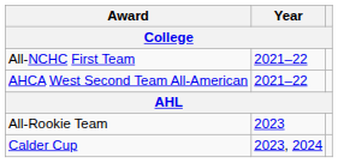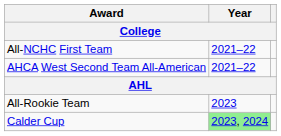Calder Cup | Year: no background -> lightgreen background
